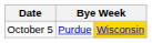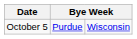October 5 | column 3: gold background -> no background
